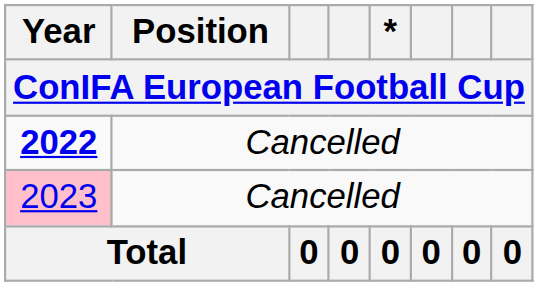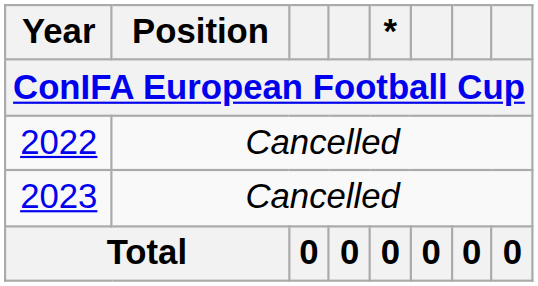2022 | Year: bold -> normal
2023 | Year: pink background -> no background
